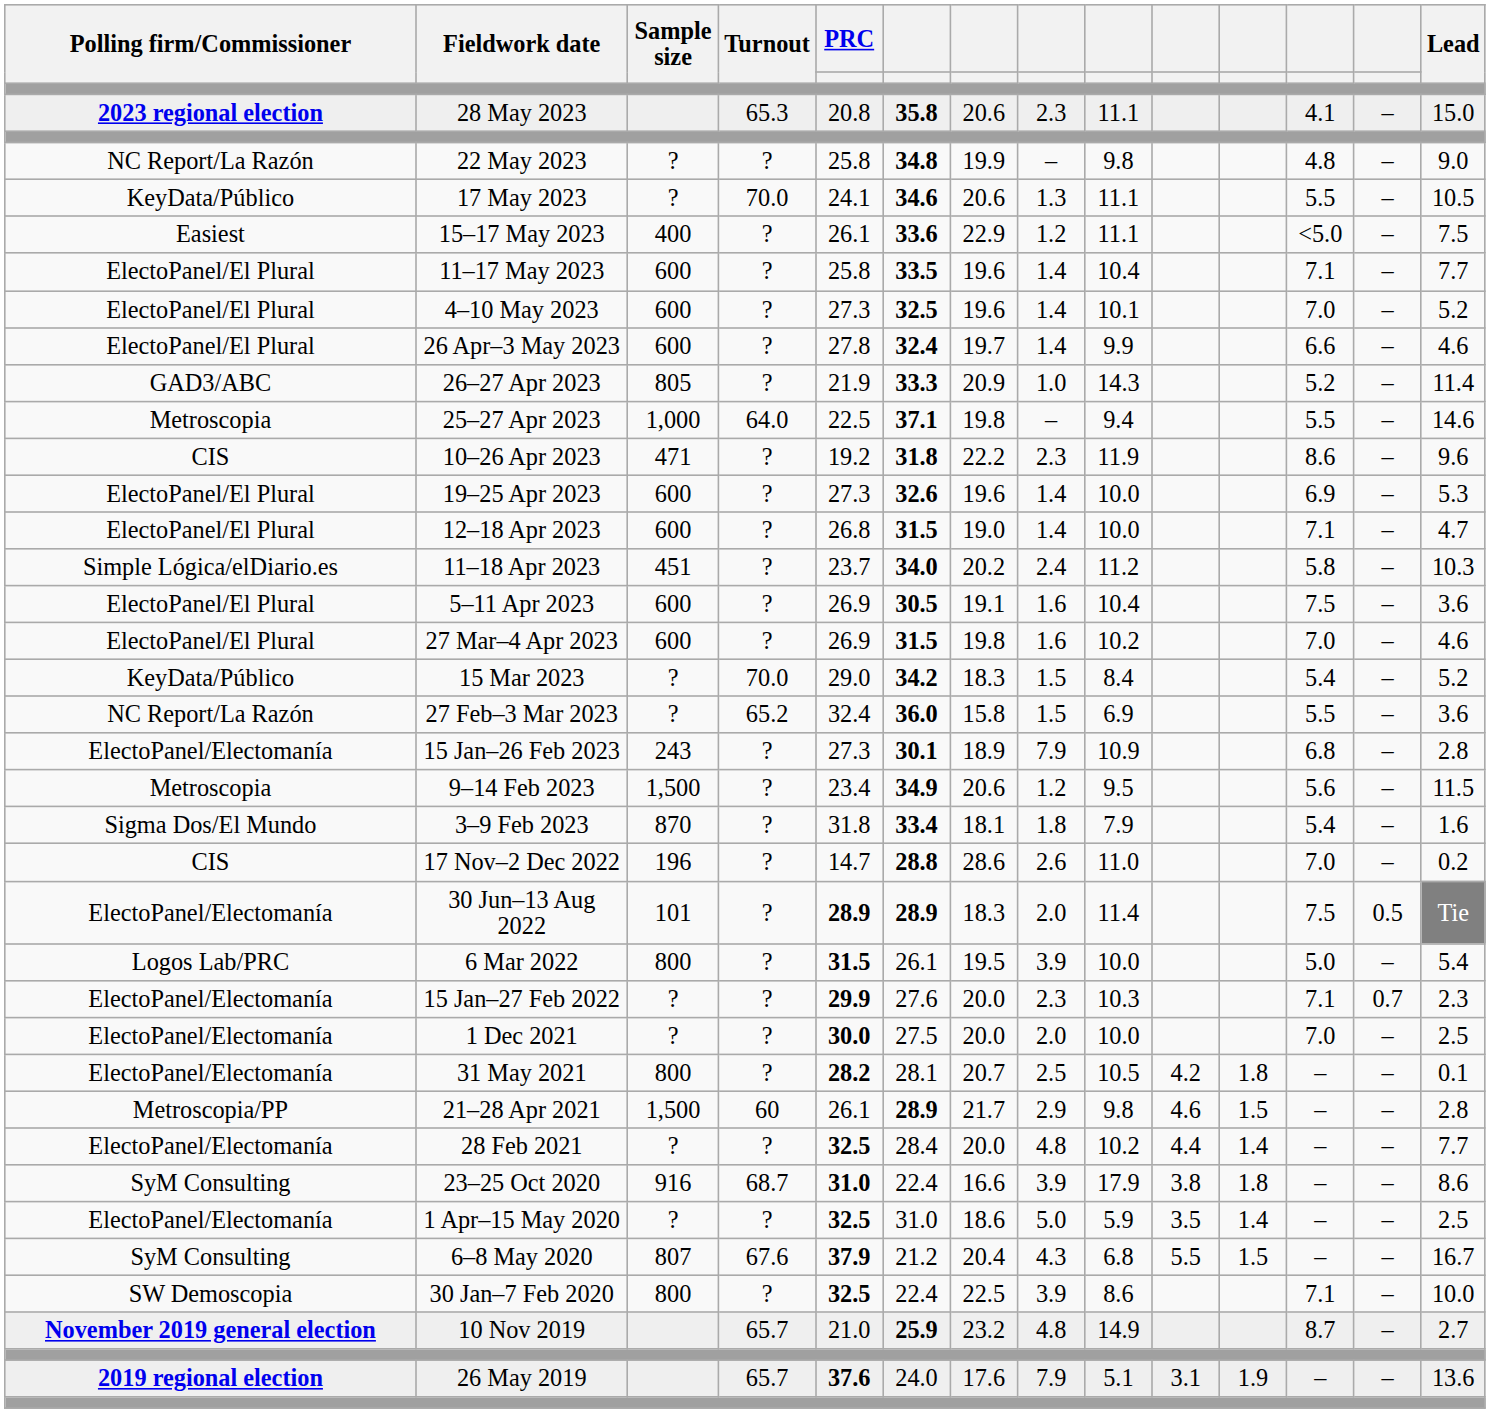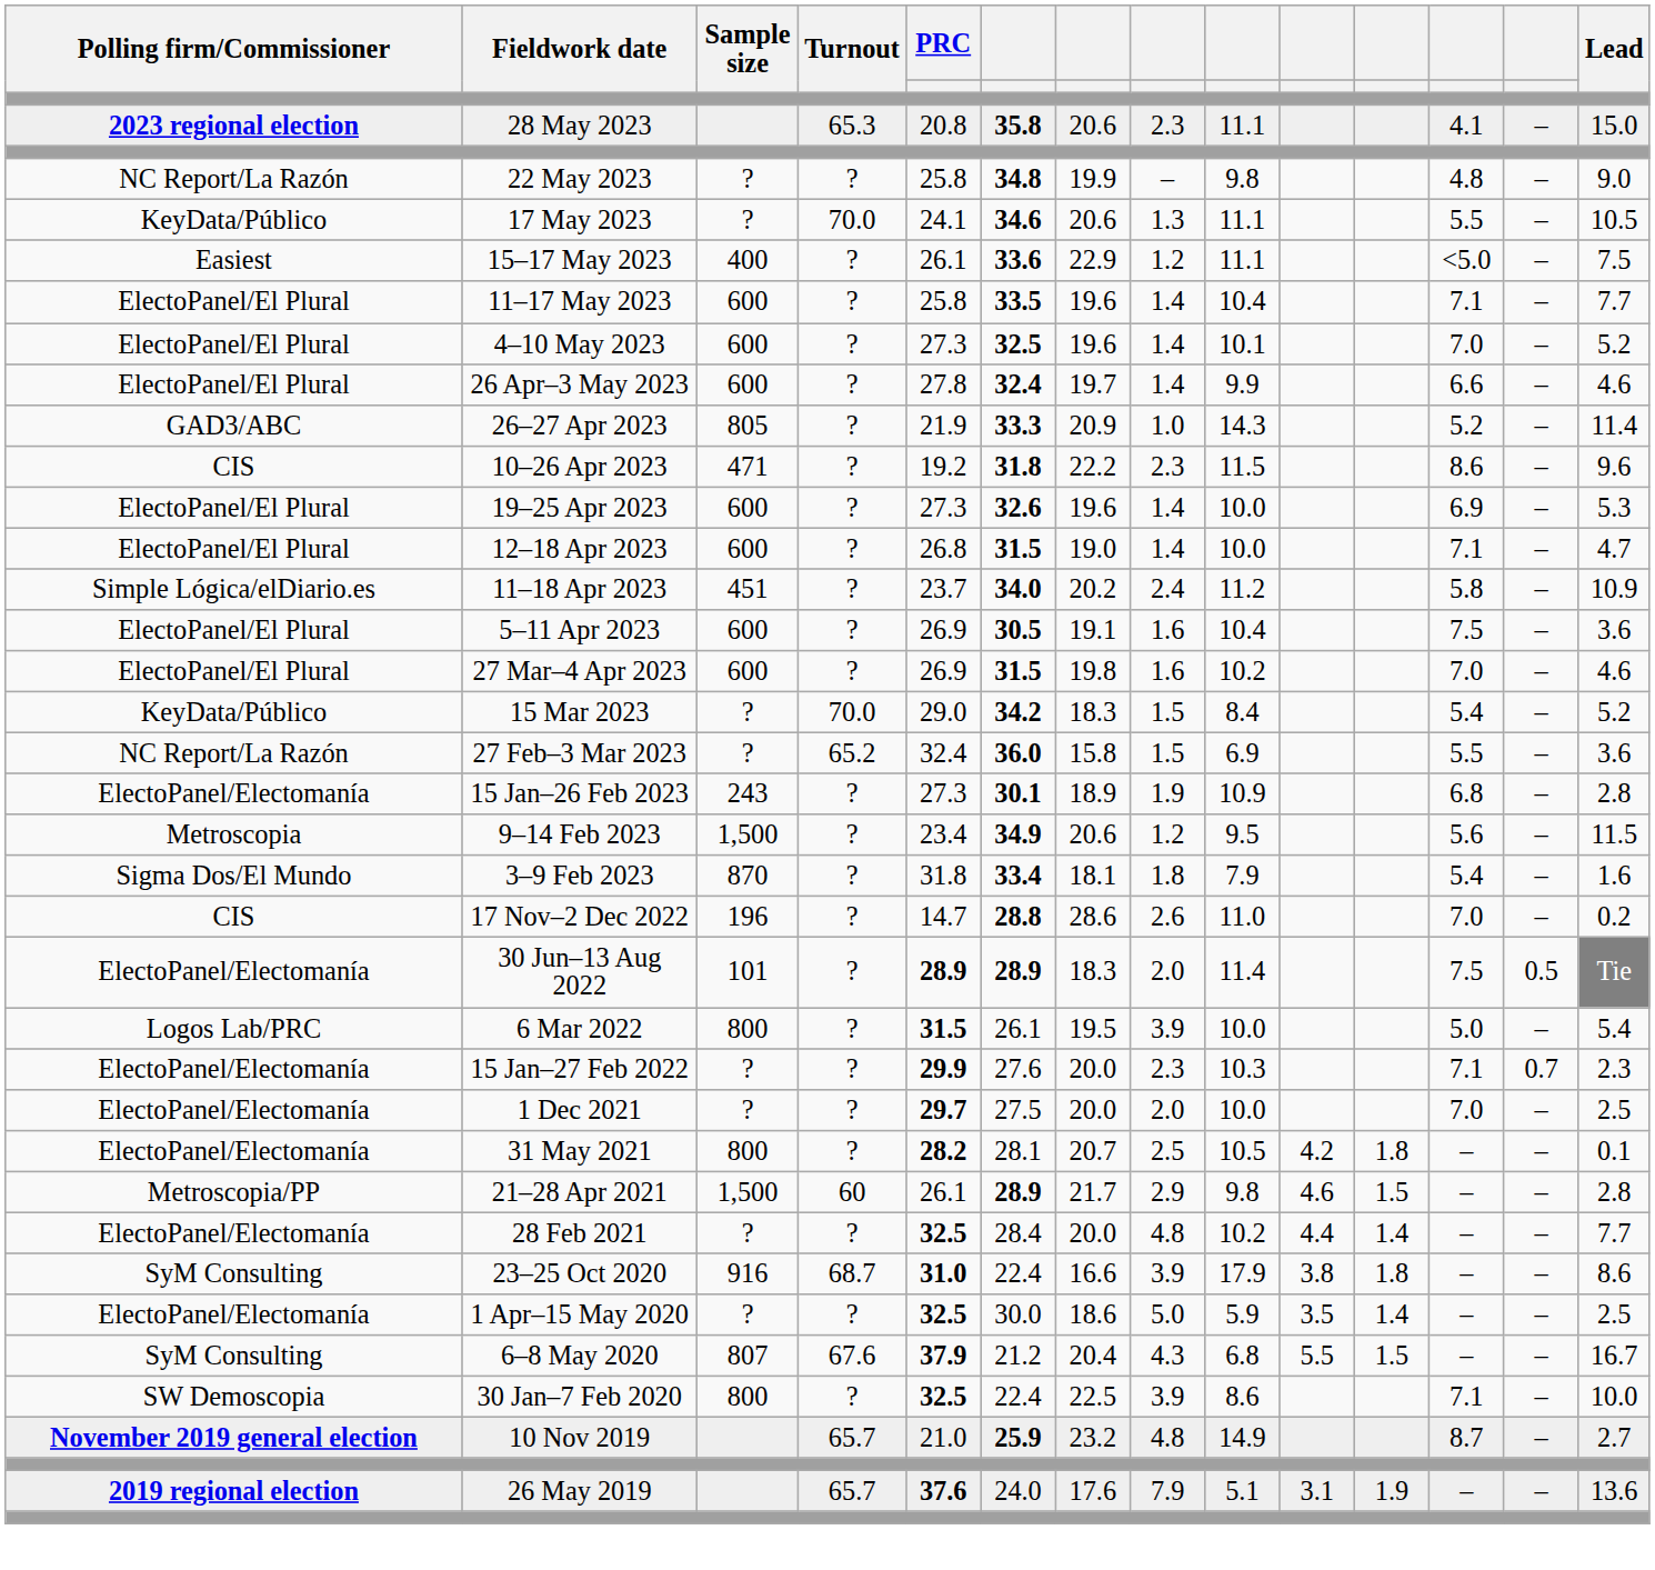- row: Metroscopia | 25–27 Apr 2023 | 1,000 | 64.0 | 22.5 | 37.1 | 19.8 | – | 9.4 | 5.5 | – | 14.6
10–26 Apr 2023 | column 9: 11.9 -> 11.5
11–18 Apr 2023 | Lead: 10.3 -> 10.9
15 Jan–26 Feb 2023 | column 8: 7.9 -> 1.9
1 Dec 2021 | PRC: 30.0 -> 29.7
1 Apr–15 May 2020 | column 6: 31.0 -> 30.0
